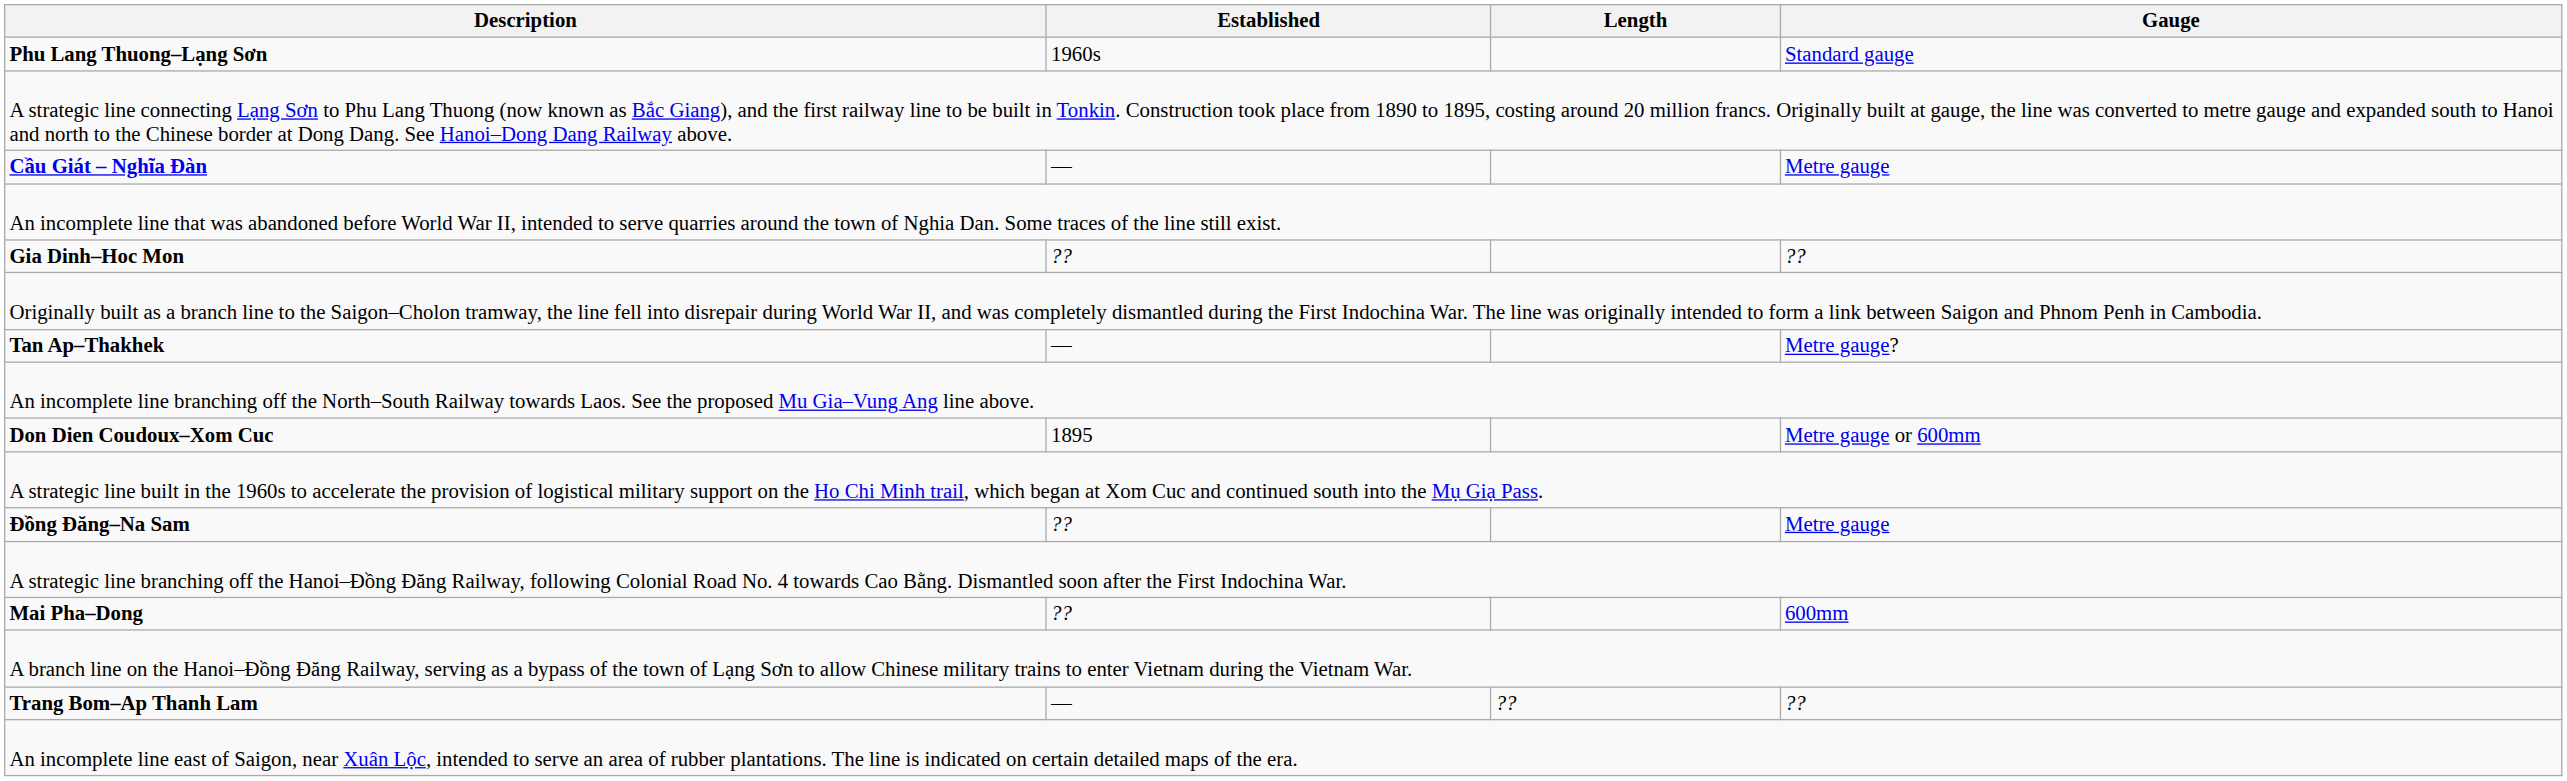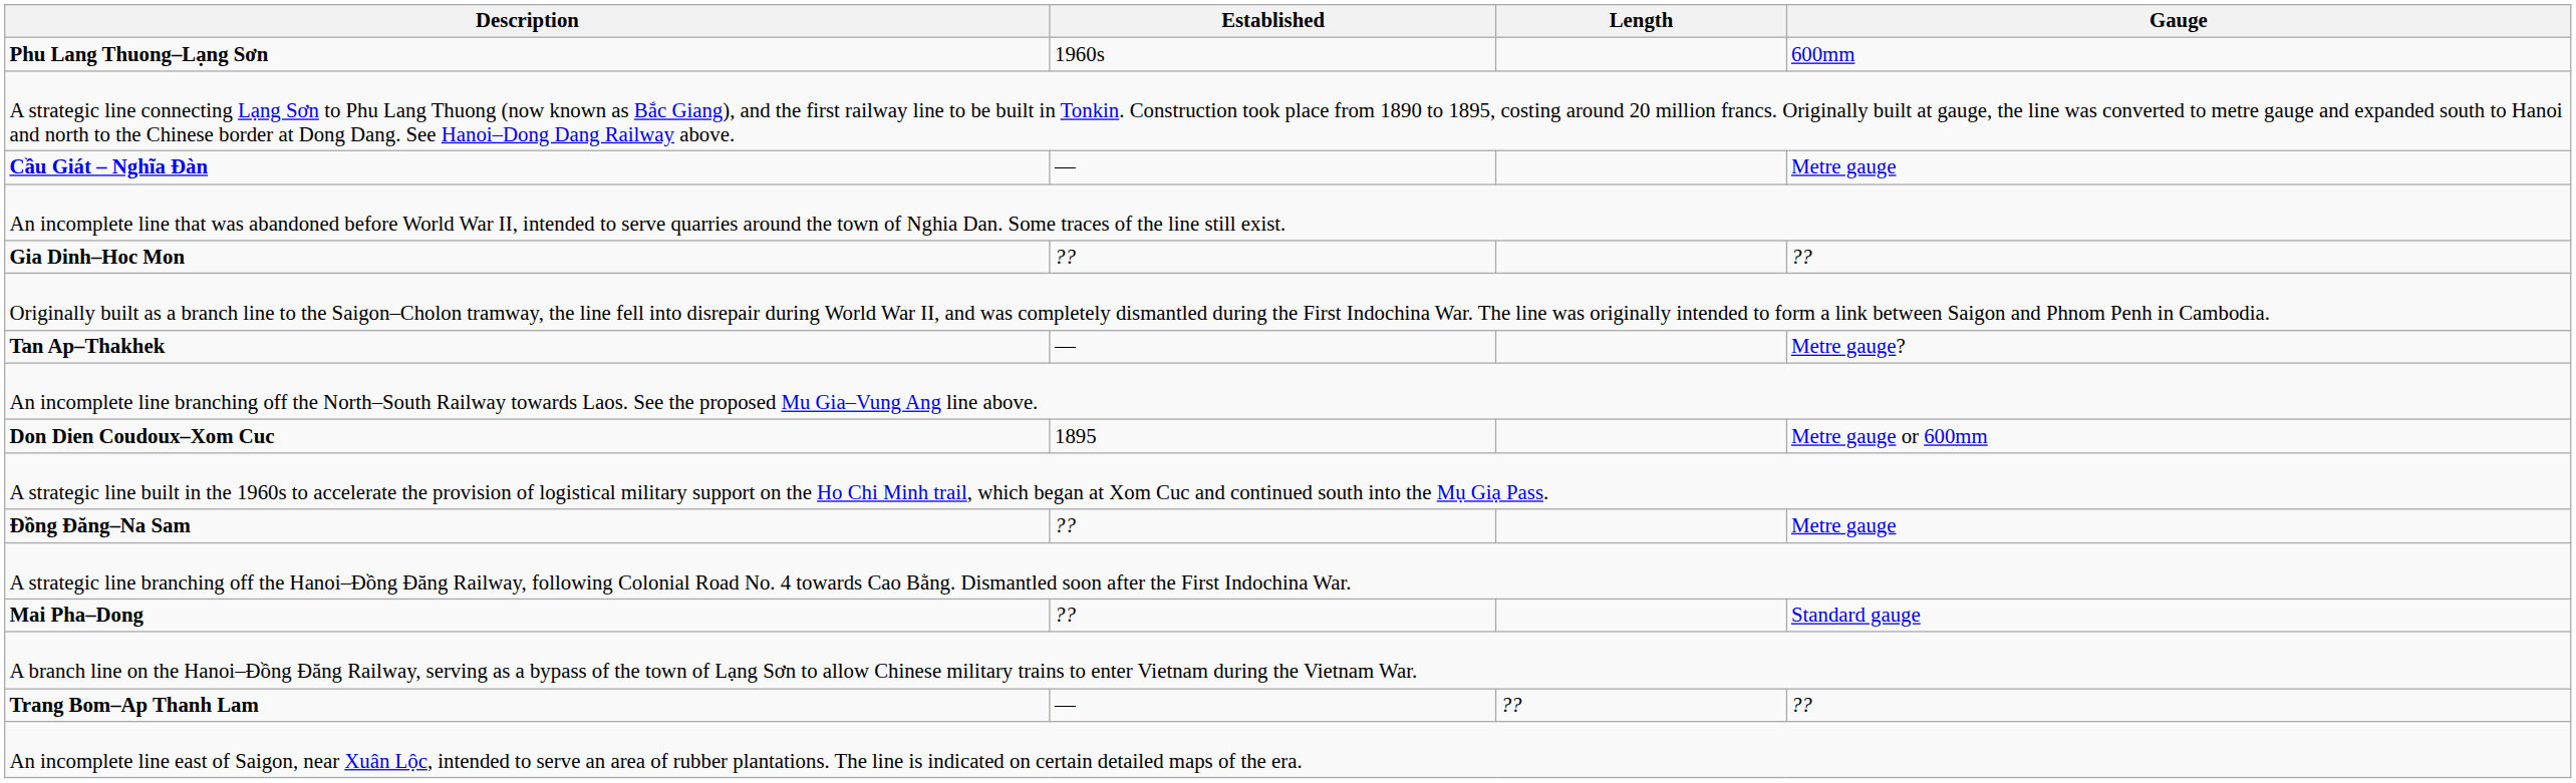Phu Lang Thuong–Lạng Sơn | Gauge: Standard gauge -> 600mm
Mai Pha–Dong | Gauge: 600mm -> Standard gauge
